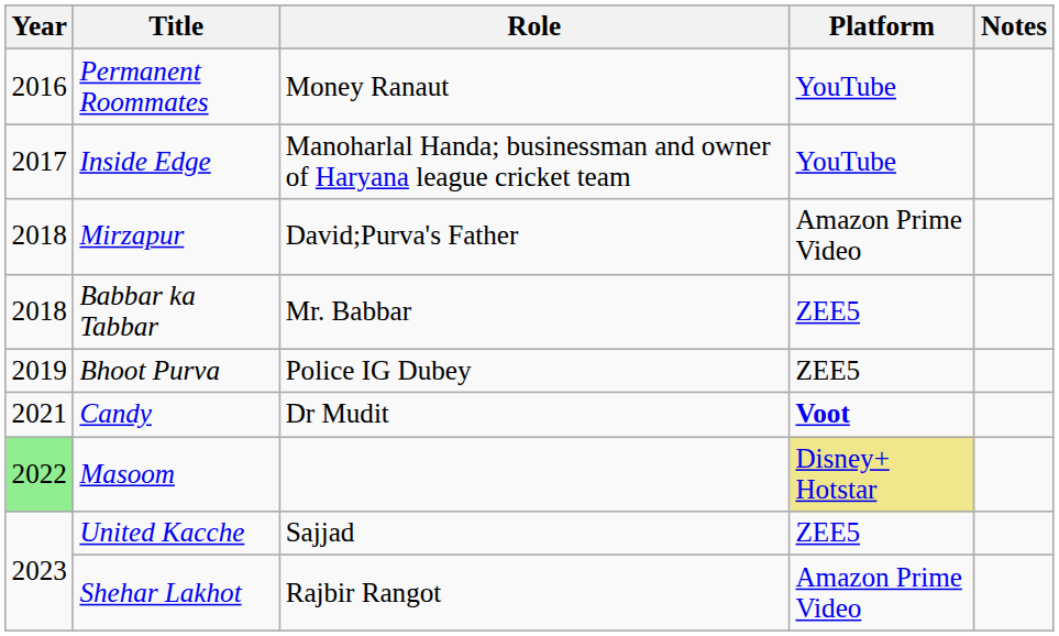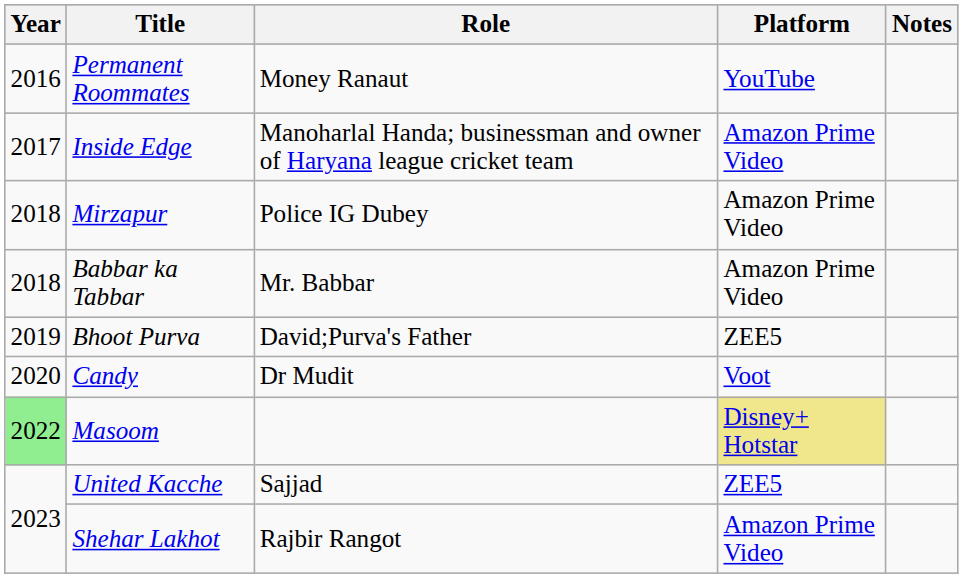Inside Edge | Platform: YouTube -> Amazon Prime Video
Mirzapur | Role: David;Purva's Father -> Police IG Dubey
Babbar ka Tabbar | Platform: ZEE5 -> Amazon Prime Video
Bhoot Purva | Role: Police IG Dubey -> David;Purva's Father
Candy | Year: 2021 -> 2020
Candy | Platform: bold -> normal
